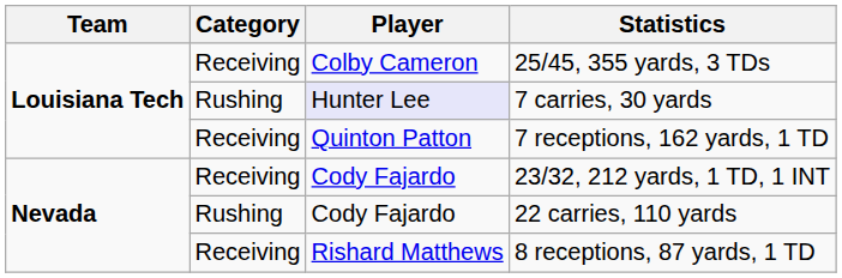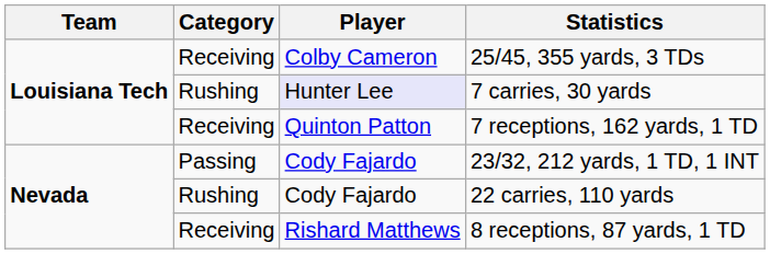23/32, 212 yards, 1 TD, 1 INT | Category: Receiving -> Passing
